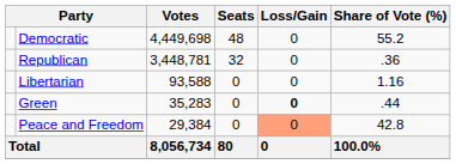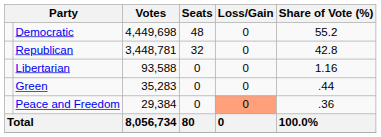Republican | Share of Vote (%): .36 -> 42.8
Green | Loss/Gain: bold -> normal
Peace and Freedom | Share of Vote (%): 42.8 -> .36
